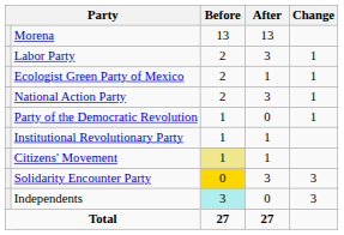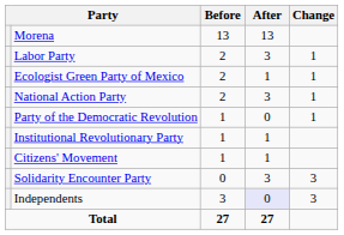Citizens' Movement | Before: khaki background -> no background
Solidarity Encounter Party | Before: gold background -> no background
Independents | Before: paleturquoise background -> no background
Independents | After: no background -> lavender background
